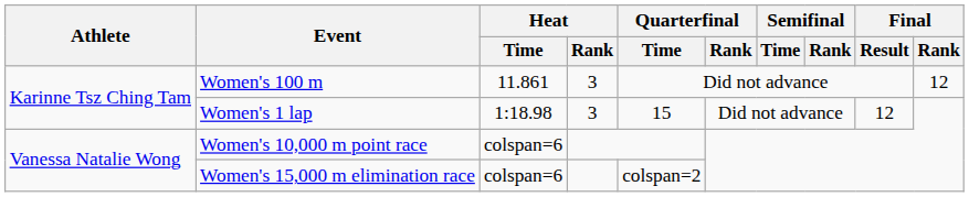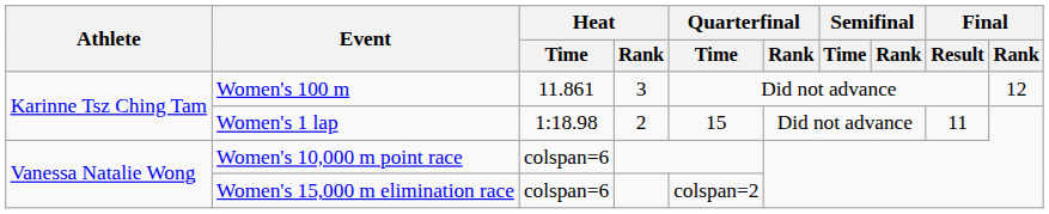Women's 1 lap | Heat / Rank: 3 -> 2
Women's 1 lap | Final / Result: 12 -> 11
